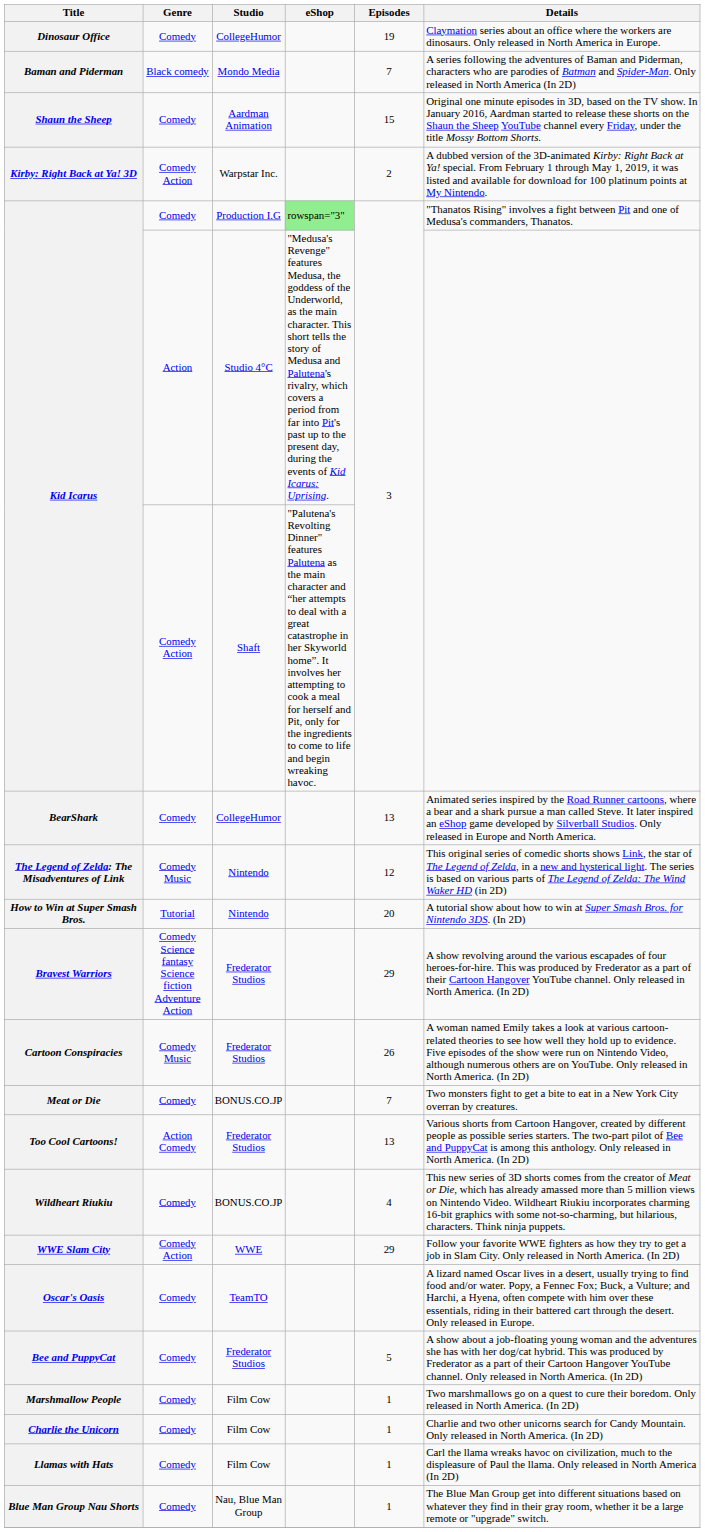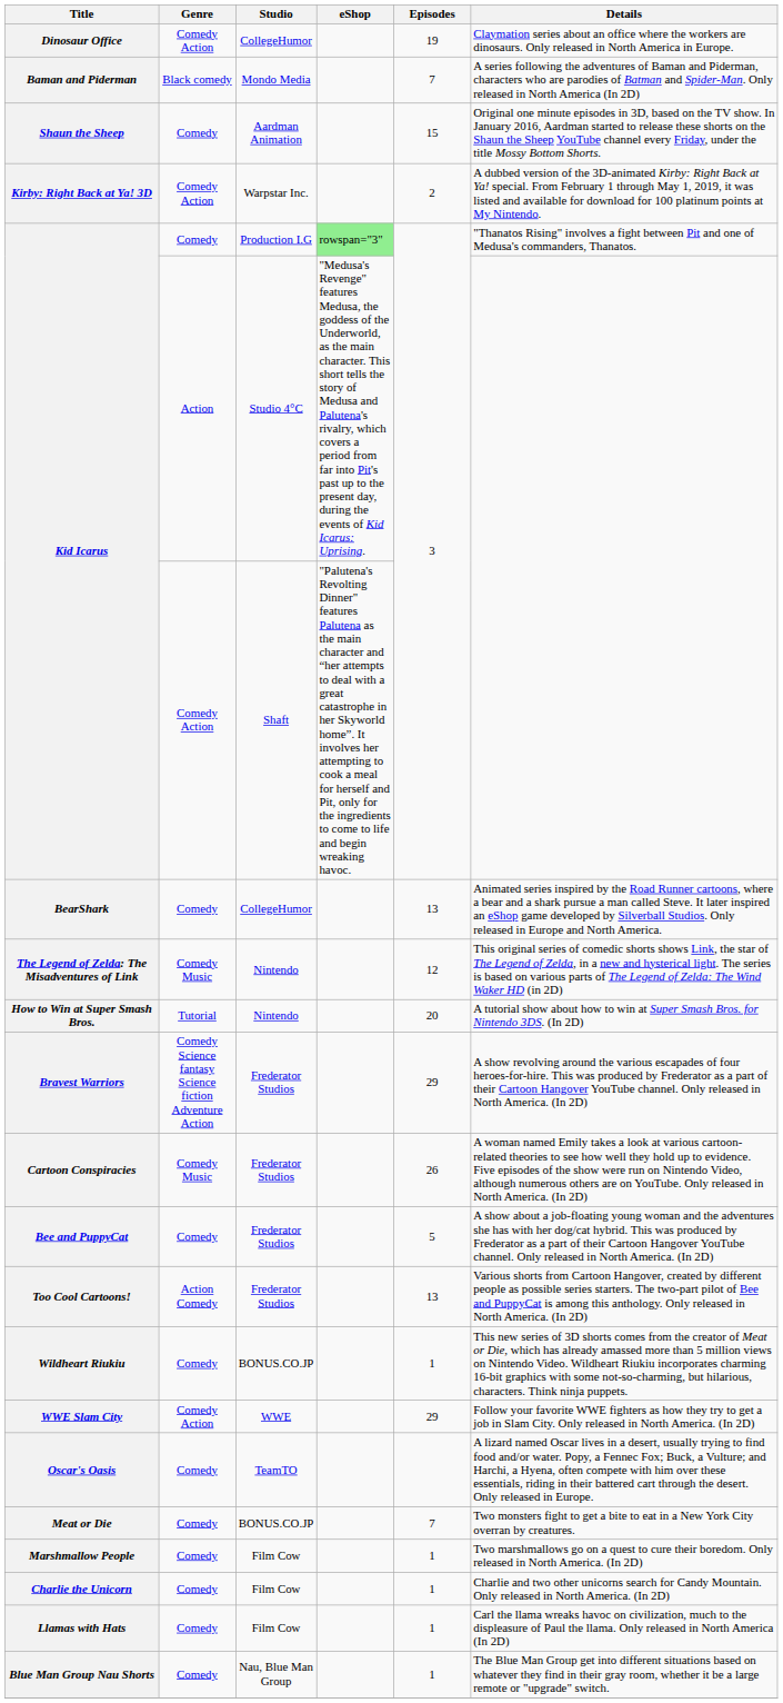Dinosaur Office | Genre: Comedy -> Comedy Action
rows swapped: Bee and PuppyCat <-> Meat or Die
Wildheart Riukiu | Episodes: 4 -> 1
